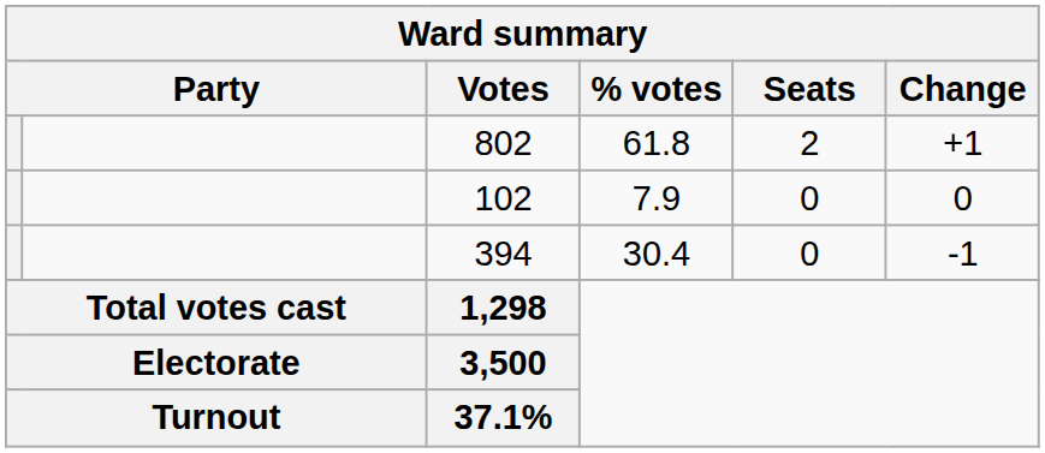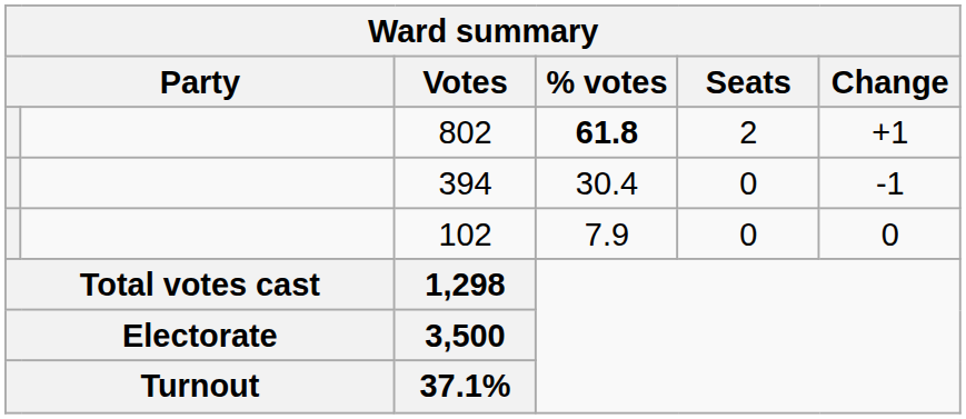802 | % votes: normal -> bold
rows swapped: 394 <-> 102
